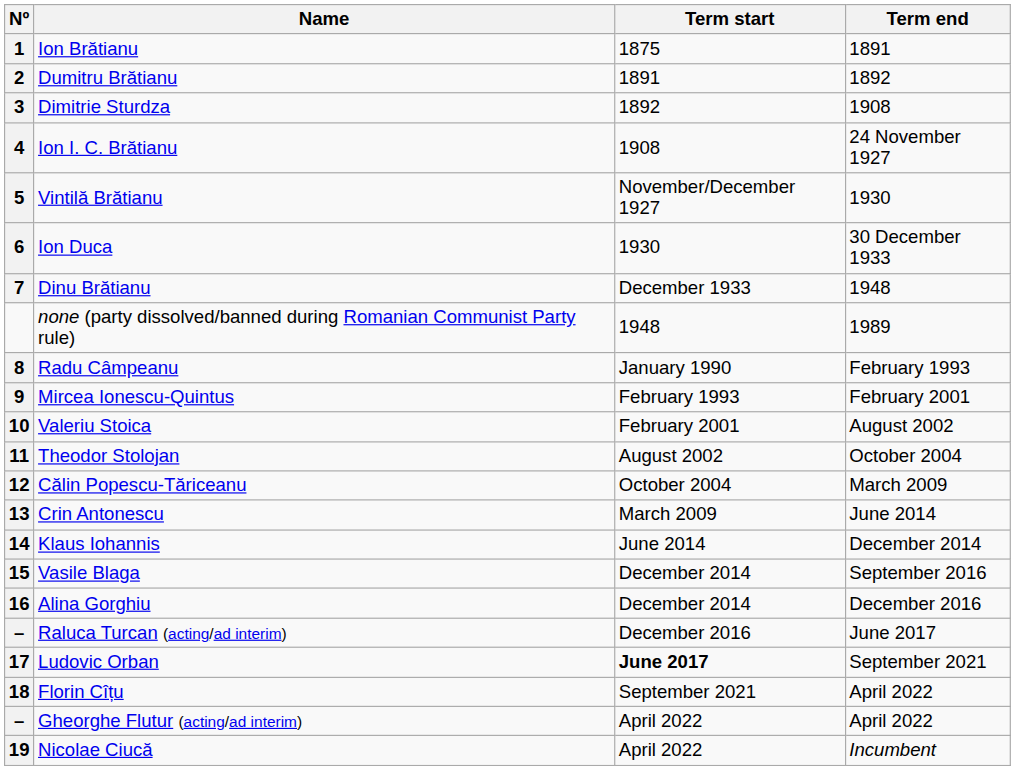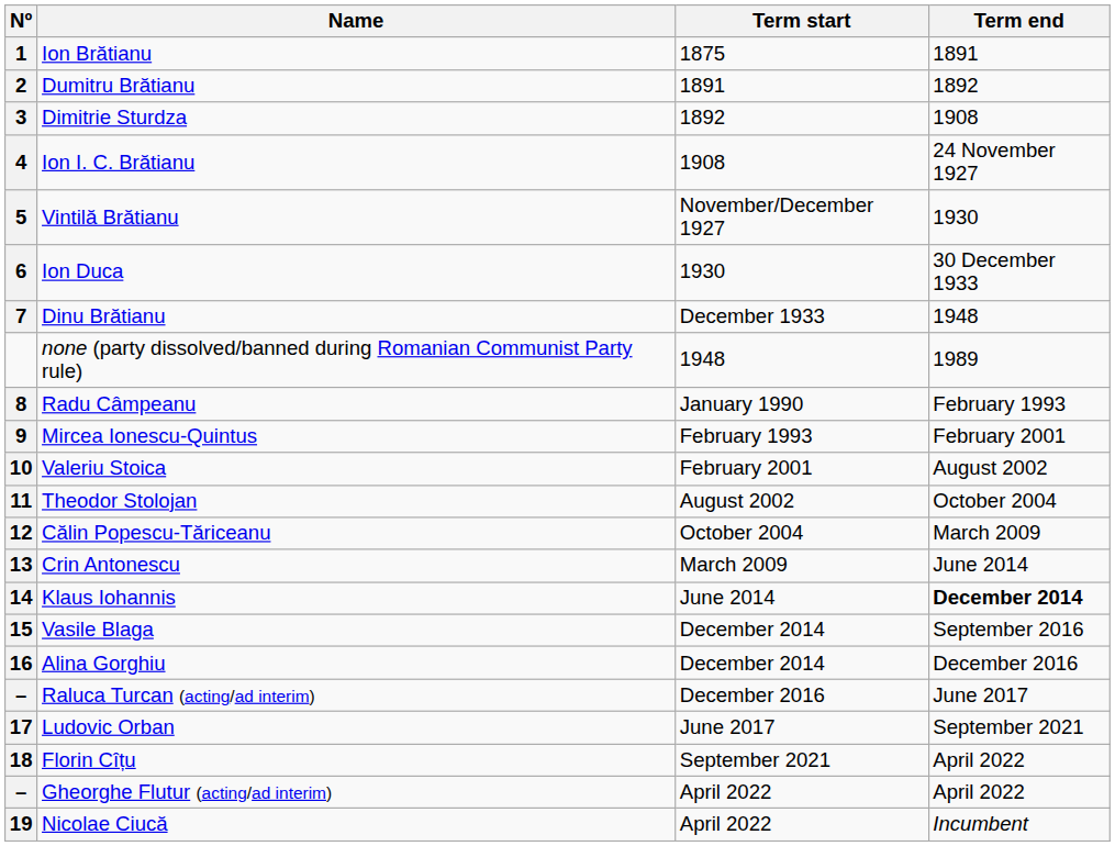14 | Term end: normal -> bold
17 | Term start: bold -> normal
